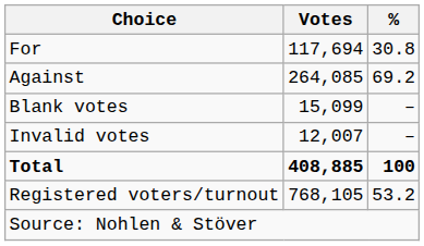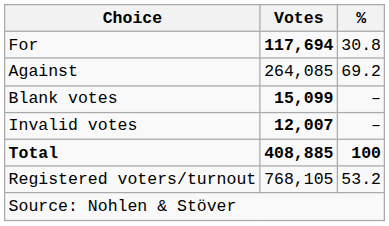For | Votes: normal -> bold
Blank votes | Votes: normal -> bold
Invalid votes | Votes: normal -> bold
